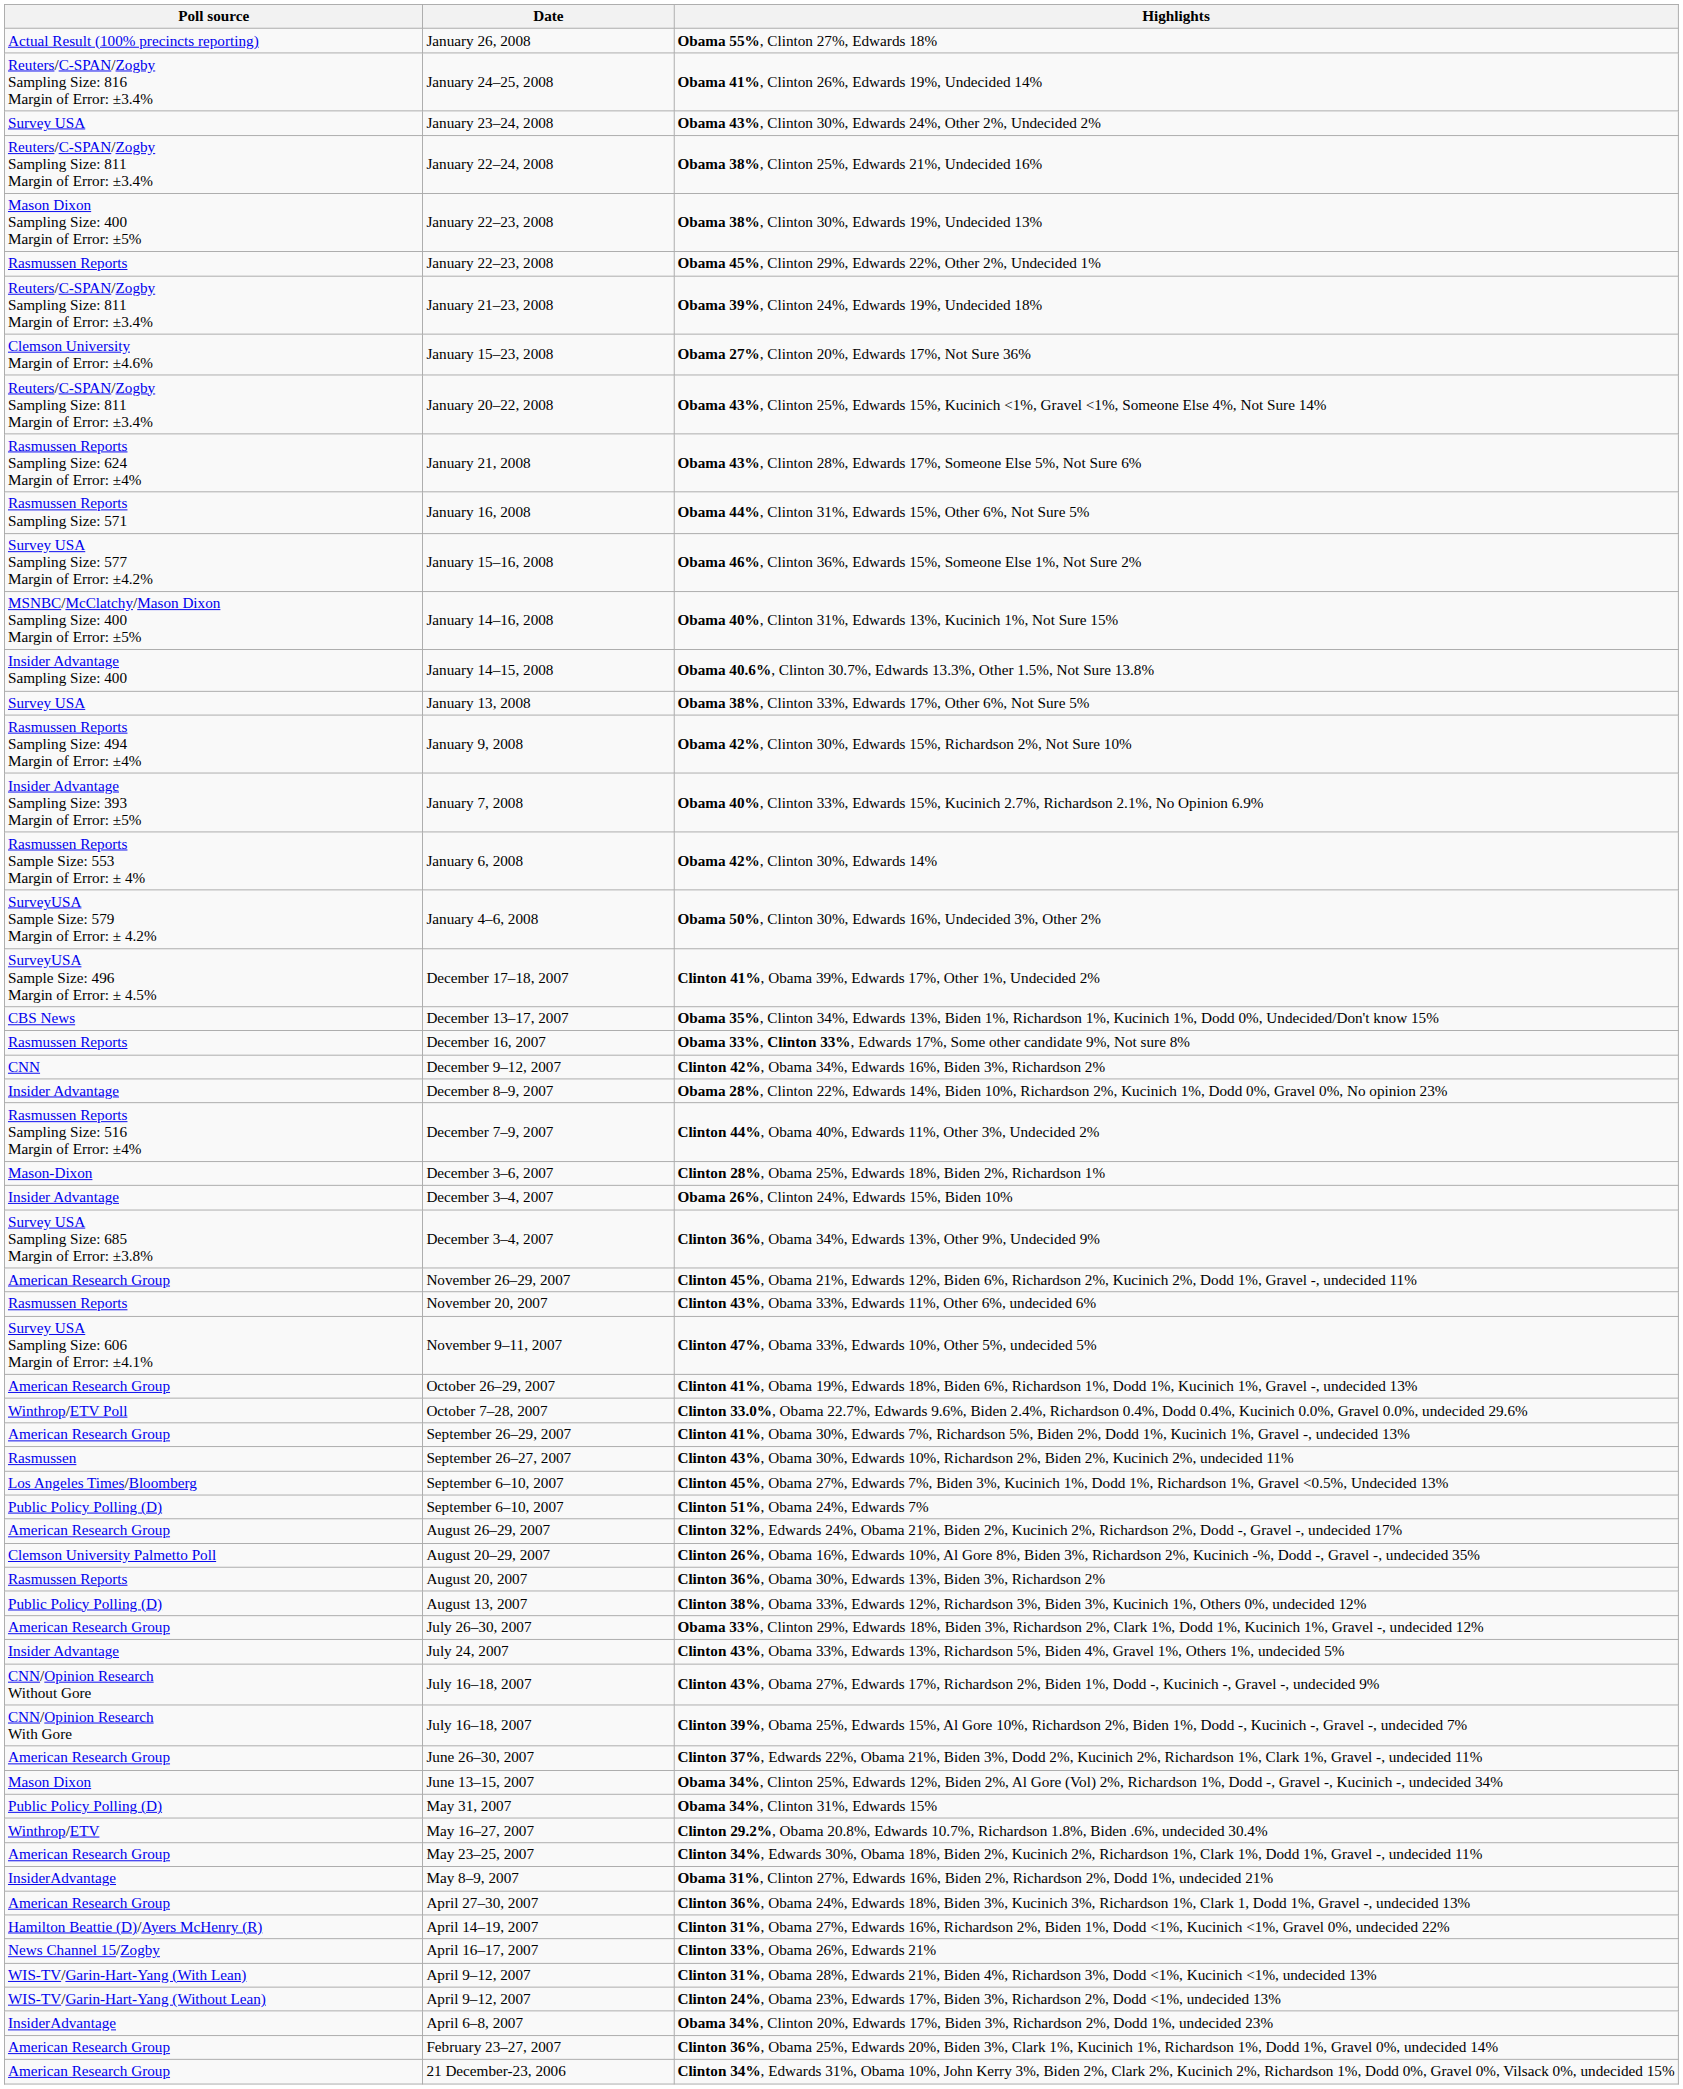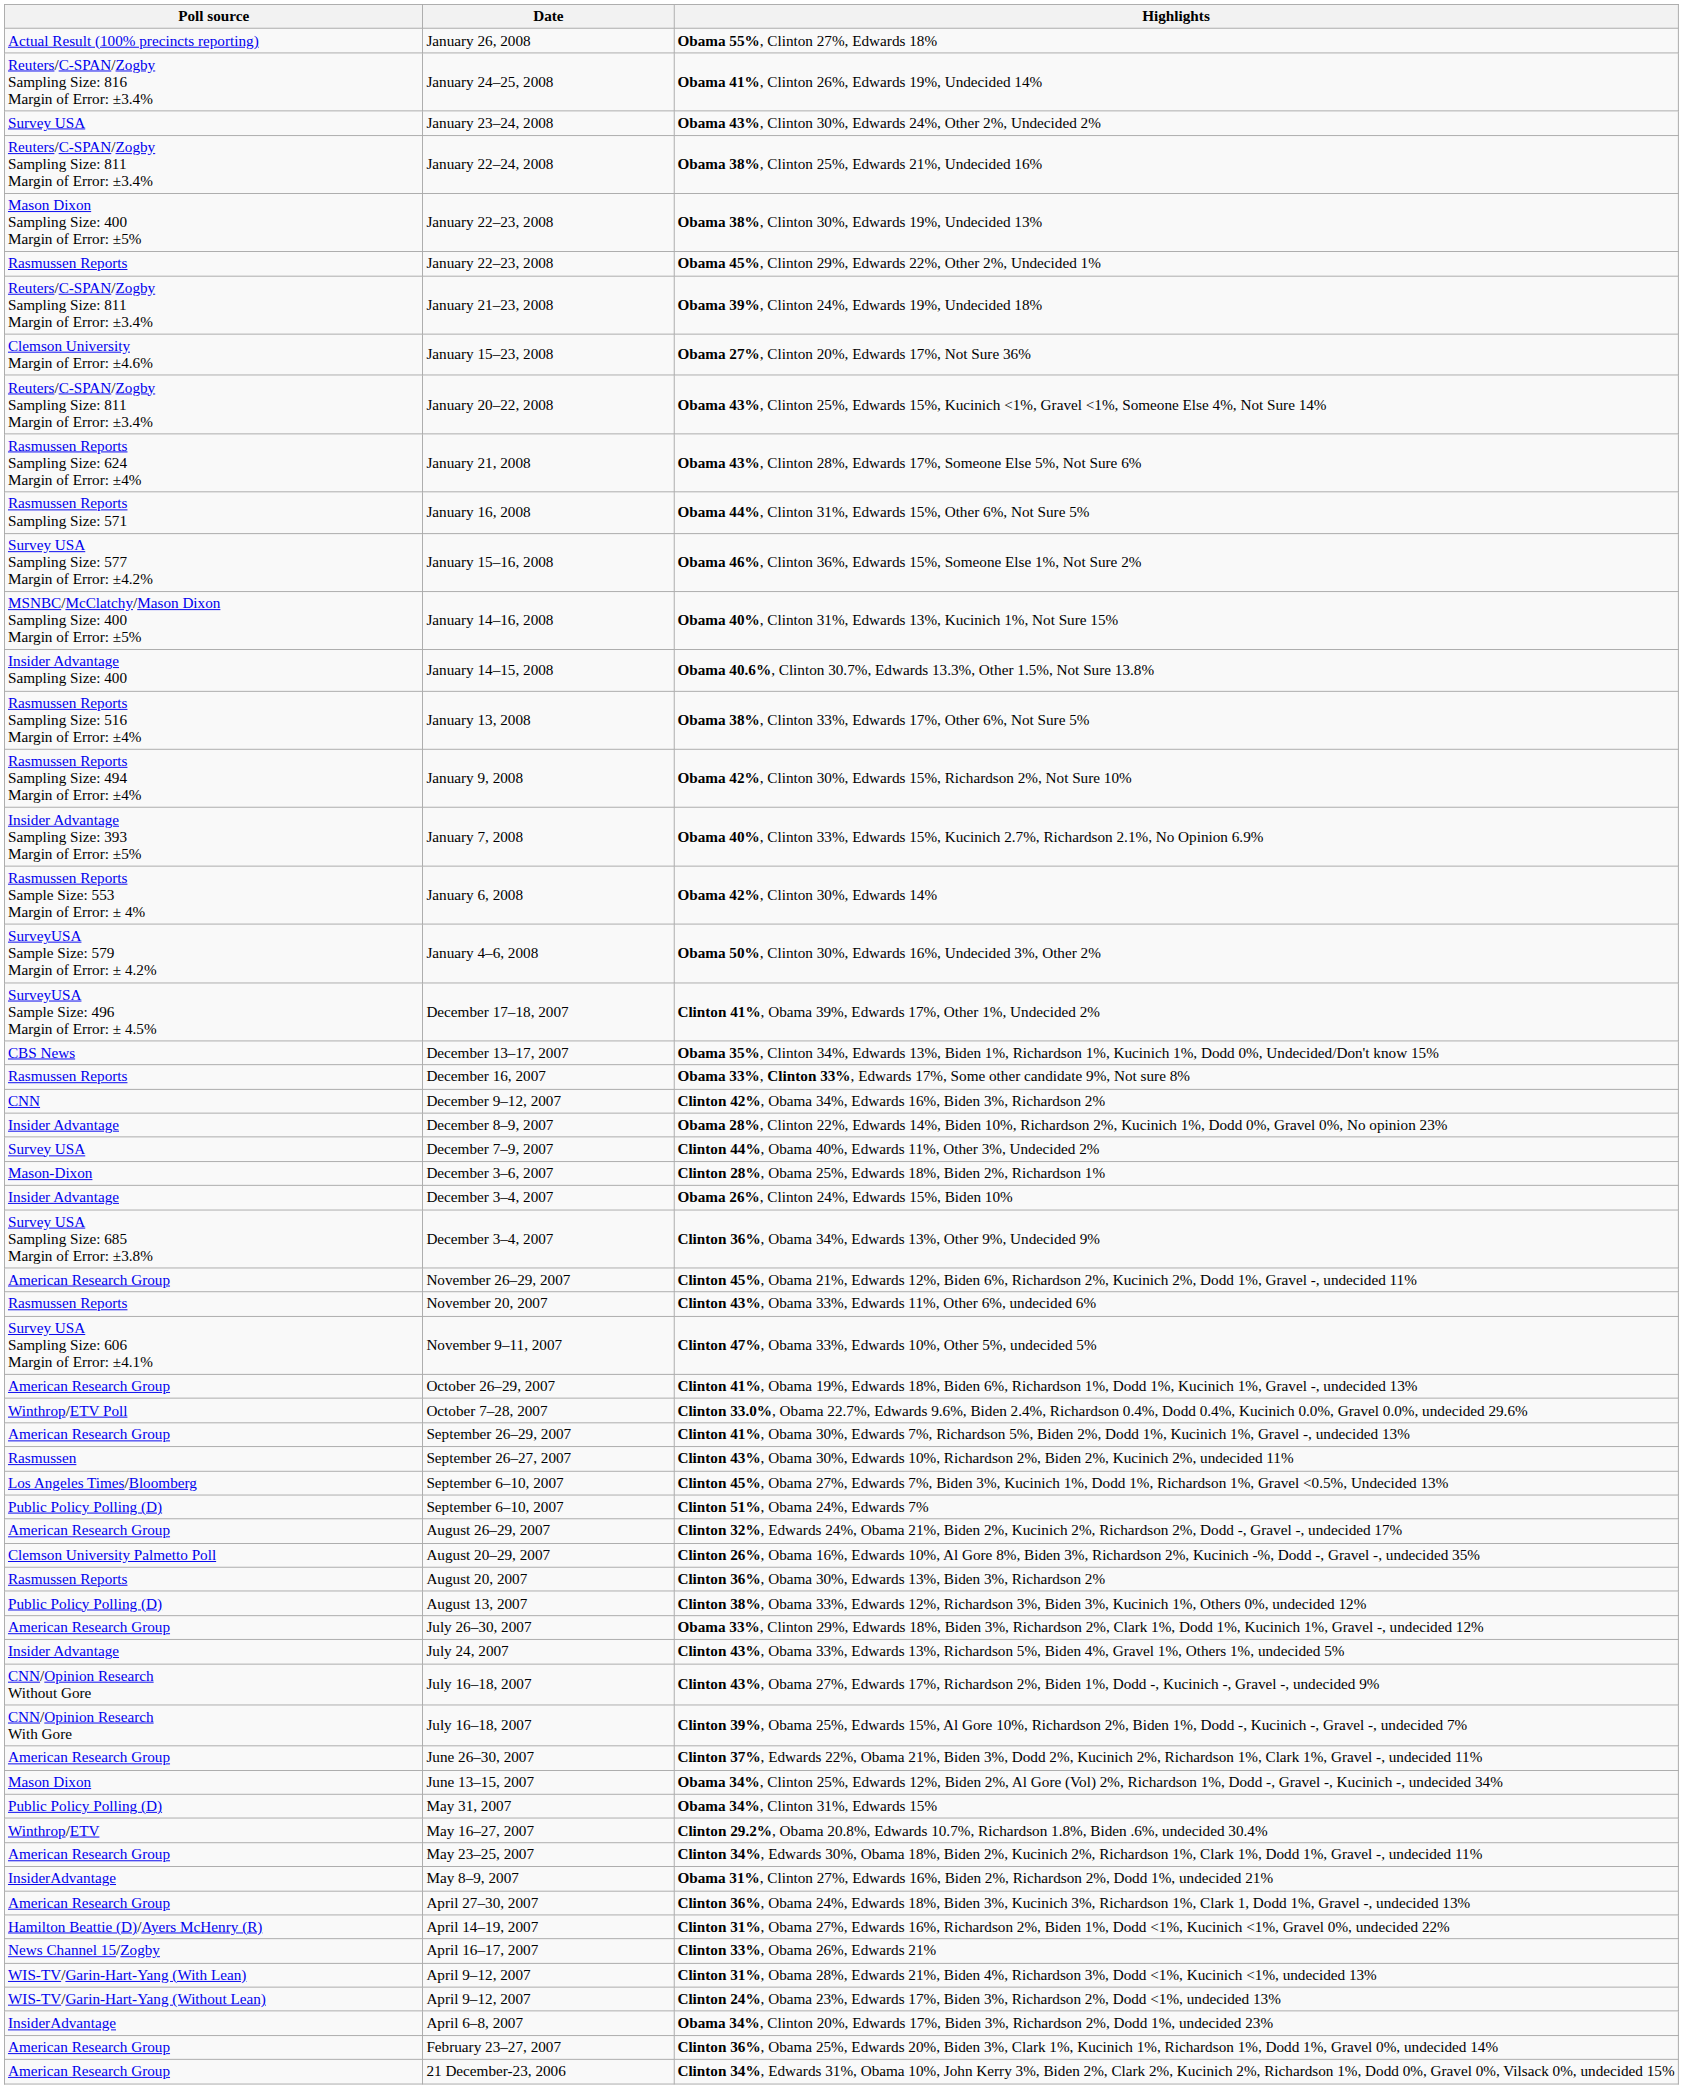Obama 38%, Clinton 33%, Edwards 17%, Other 6%, Not Sure 5% | Poll source: Survey USA -> Rasmussen Reports Sampling Size: 516 Margin of Error: ±4%
Clinton 44%, Obama 40%, Edwards 11%, Other 3%, Undecided 2% | Poll source: Rasmussen Reports Sampling Size: 516 Margin of Error: ±4% -> Survey USA
